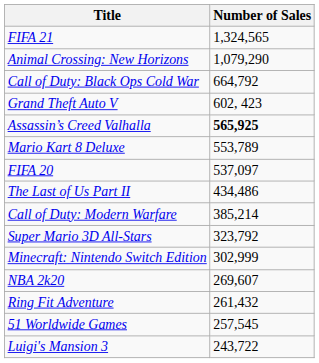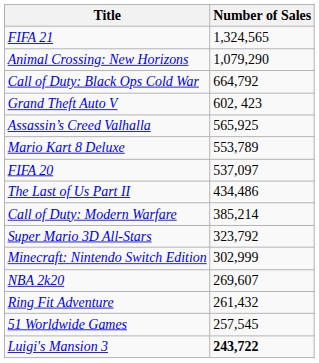Assassin’s Creed Valhalla | Number of Sales: bold -> normal
Luigi's Mansion 3 | Number of Sales: normal -> bold
